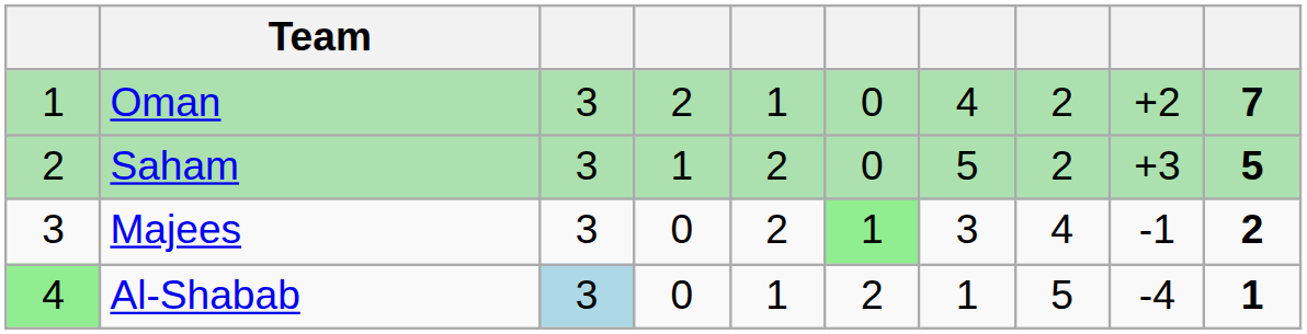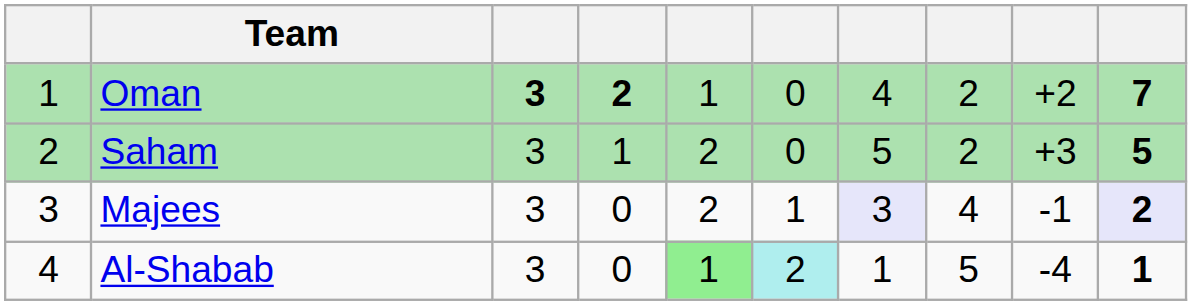Oman | column 3: normal -> bold
Oman | column 4: normal -> bold
Majees | column 6: lightgreen background -> no background
Majees | column 7: no background -> lavender background
Majees | column 10: no background -> lavender background
Al-Shabab | column 1: lightgreen background -> no background
Al-Shabab | column 3: lightblue background -> no background
Al-Shabab | column 5: no background -> lightgreen background
Al-Shabab | column 6: no background -> paleturquoise background
